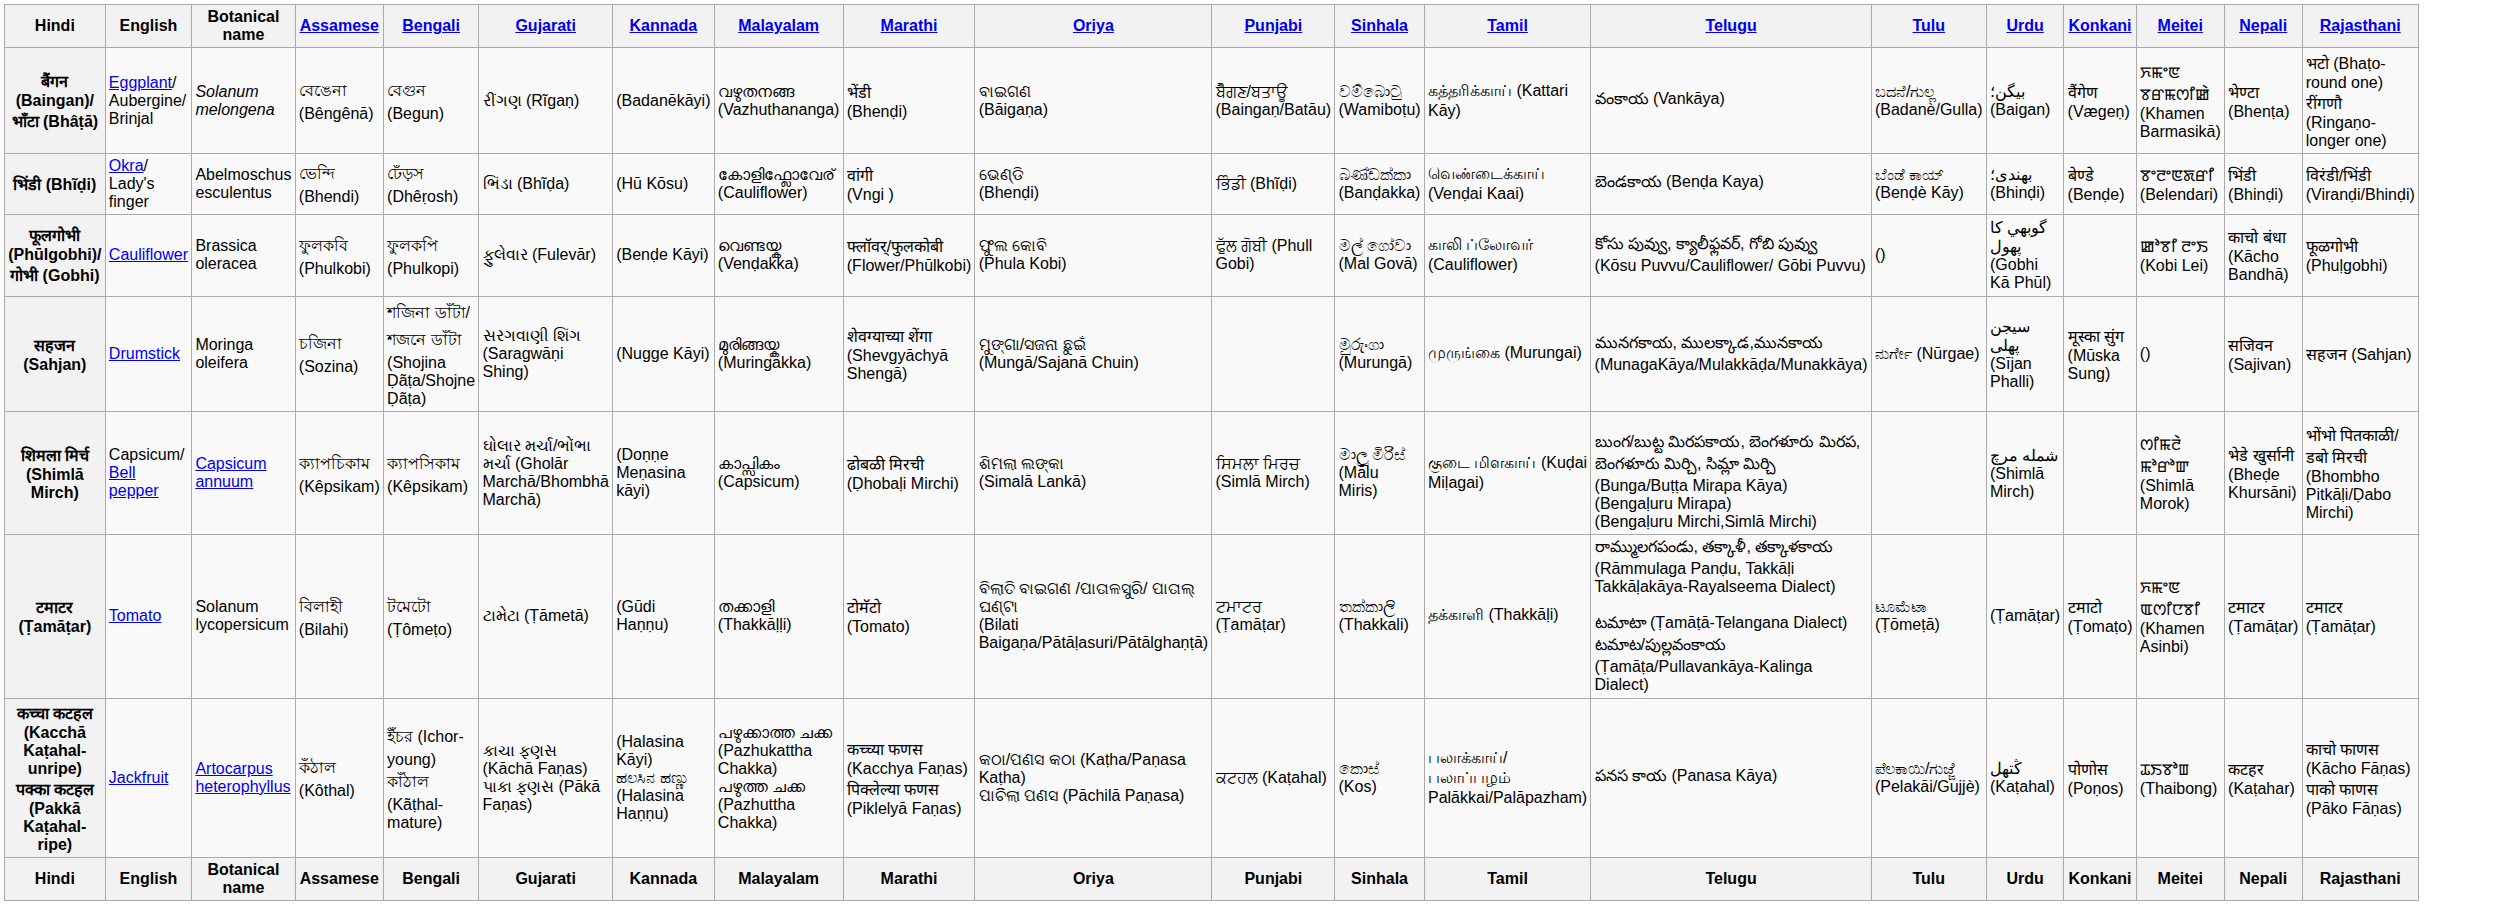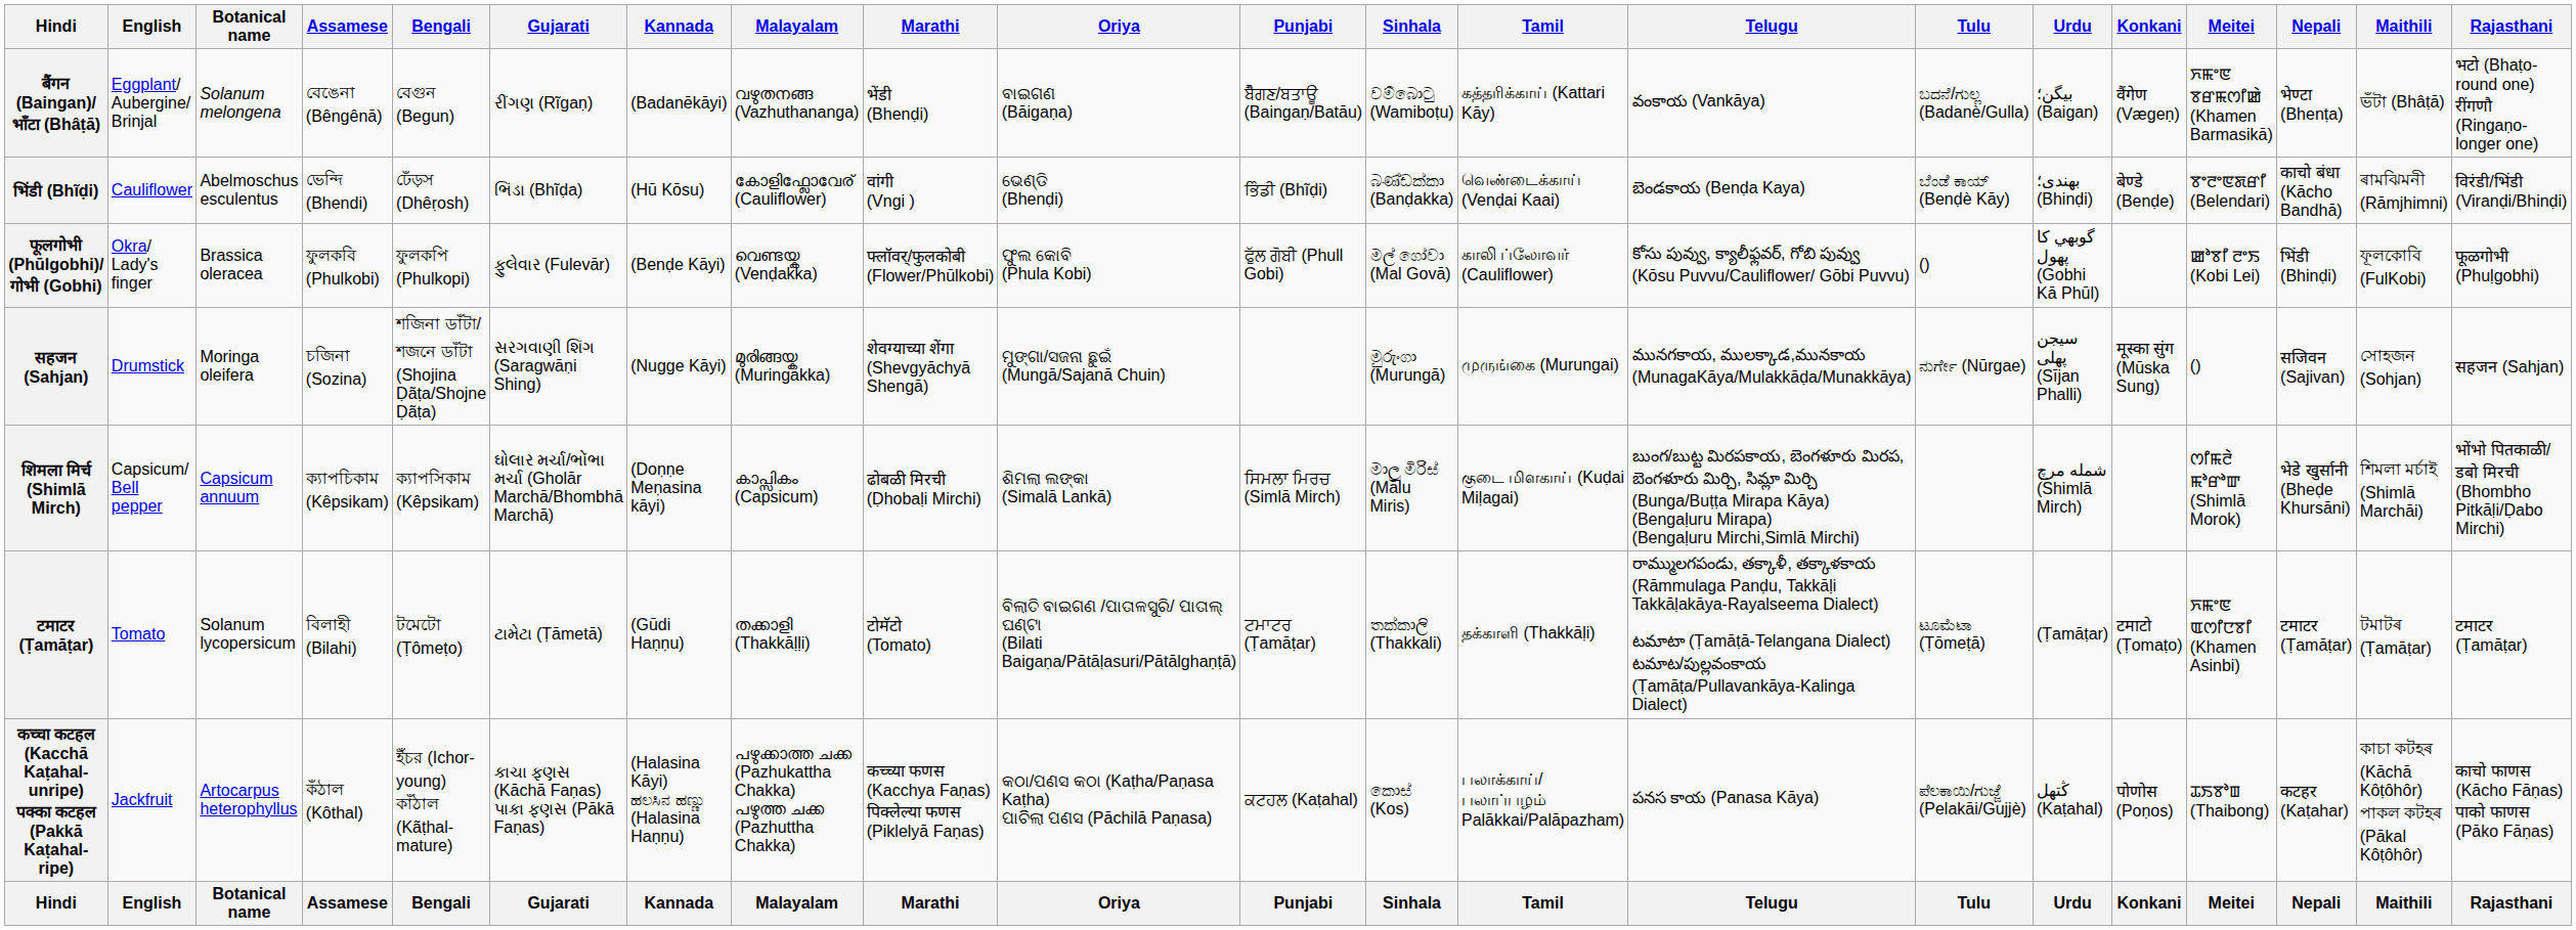+ column: Maithili | ভঁটা (Bhâṭā) | ৰামঝিমনী (Rāmjhimni) | ফূলকোবি (FulKobi) | সোহজন (Sohjan) | শিমলা মৰ্চাই (Shimlā Marchāi) | টমাটৰ (Ṭamāṭar) | কাচা কটহৰ (Kāchā Kôṭôhôr) পাকল কটহৰ (Pākal Kôṭôhôr) | Maithili
भिंडी (Bhĩḍi) | English: Okra/ Lady's finger -> Cauliflower
भिंडी (Bhĩḍi) | Nepali: भिंडी (Bhinḍi) -> काचो बंधा (Kācho Bandhā)
फूलगोभी (Phūlgobhi)/ गोभी (Gobhi) | English: Cauliflower -> Okra/ Lady's finger
फूलगोभी (Phūlgobhi)/ गोभी (Gobhi) | Nepali: काचो बंधा (Kācho Bandhā) -> भिंडी (Bhinḍi)
